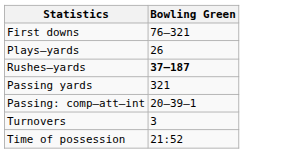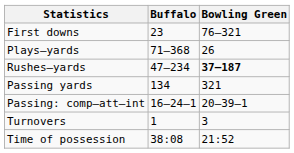+ column: Buffalo | 23 | 71–368 | 47–234 | 134 | 16–24–1 | 1 | 38:08
